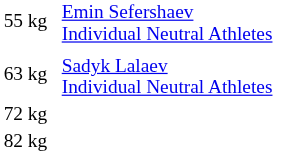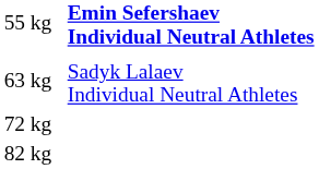55 kg / Emin Sefershaev Individual Neutral Athletes | column 2: normal -> bold
